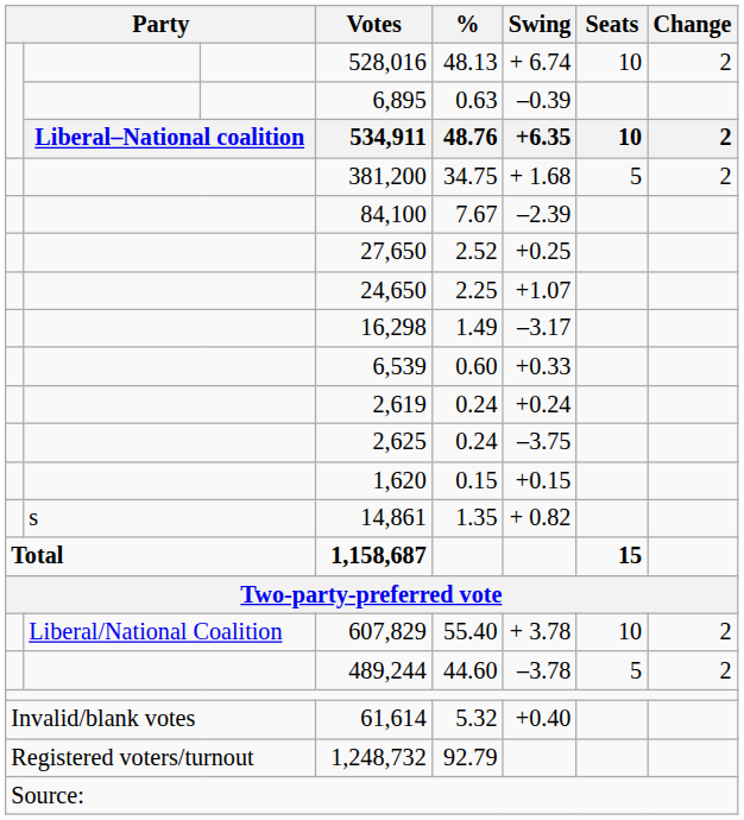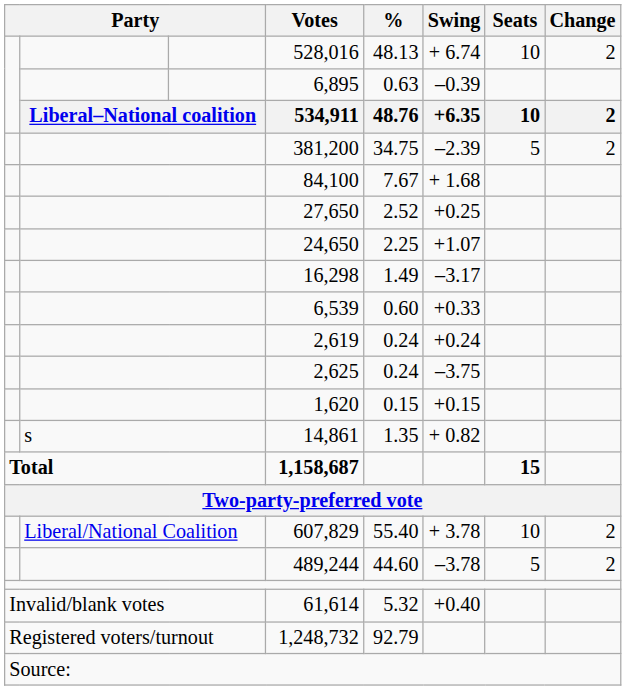381,200 | Swing: + 1.68 -> –2.39
84,100 | Swing: –2.39 -> + 1.68
